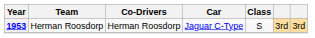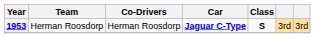1953 | Car: normal -> bold
1953 | Class: normal -> bold
